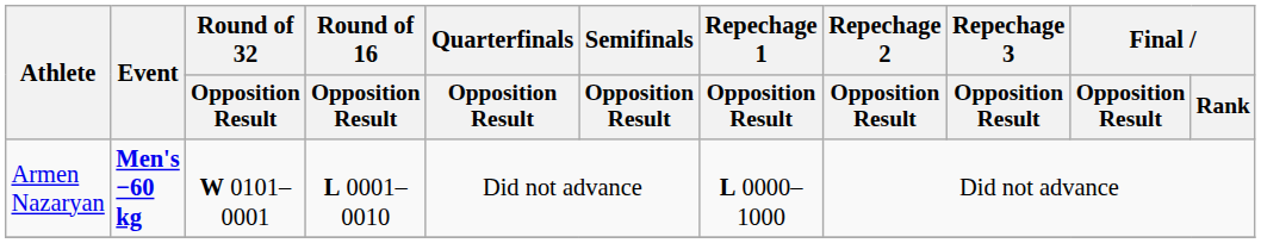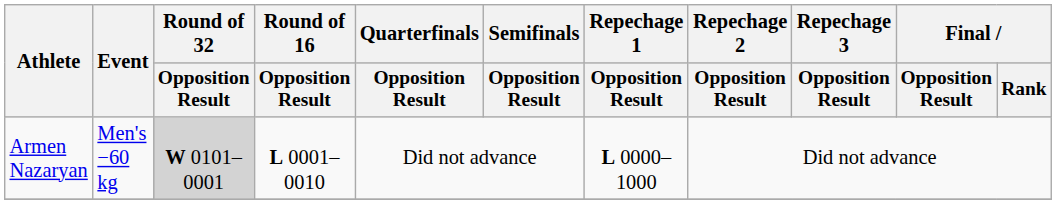Armen Nazaryan | Event: bold -> normal
Armen Nazaryan | Round of 32 / Opposition Result: no background -> lightgrey background
